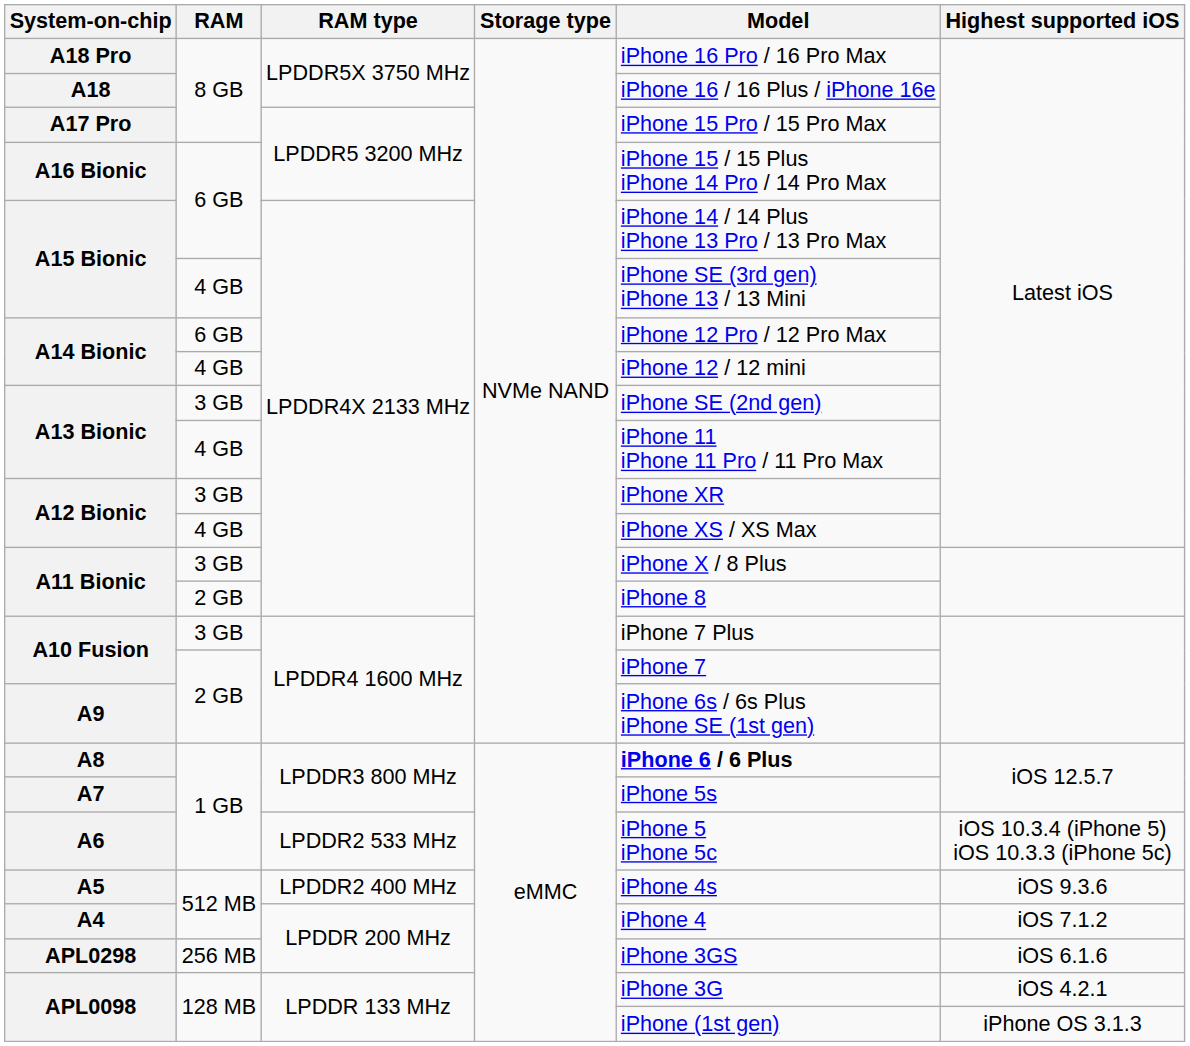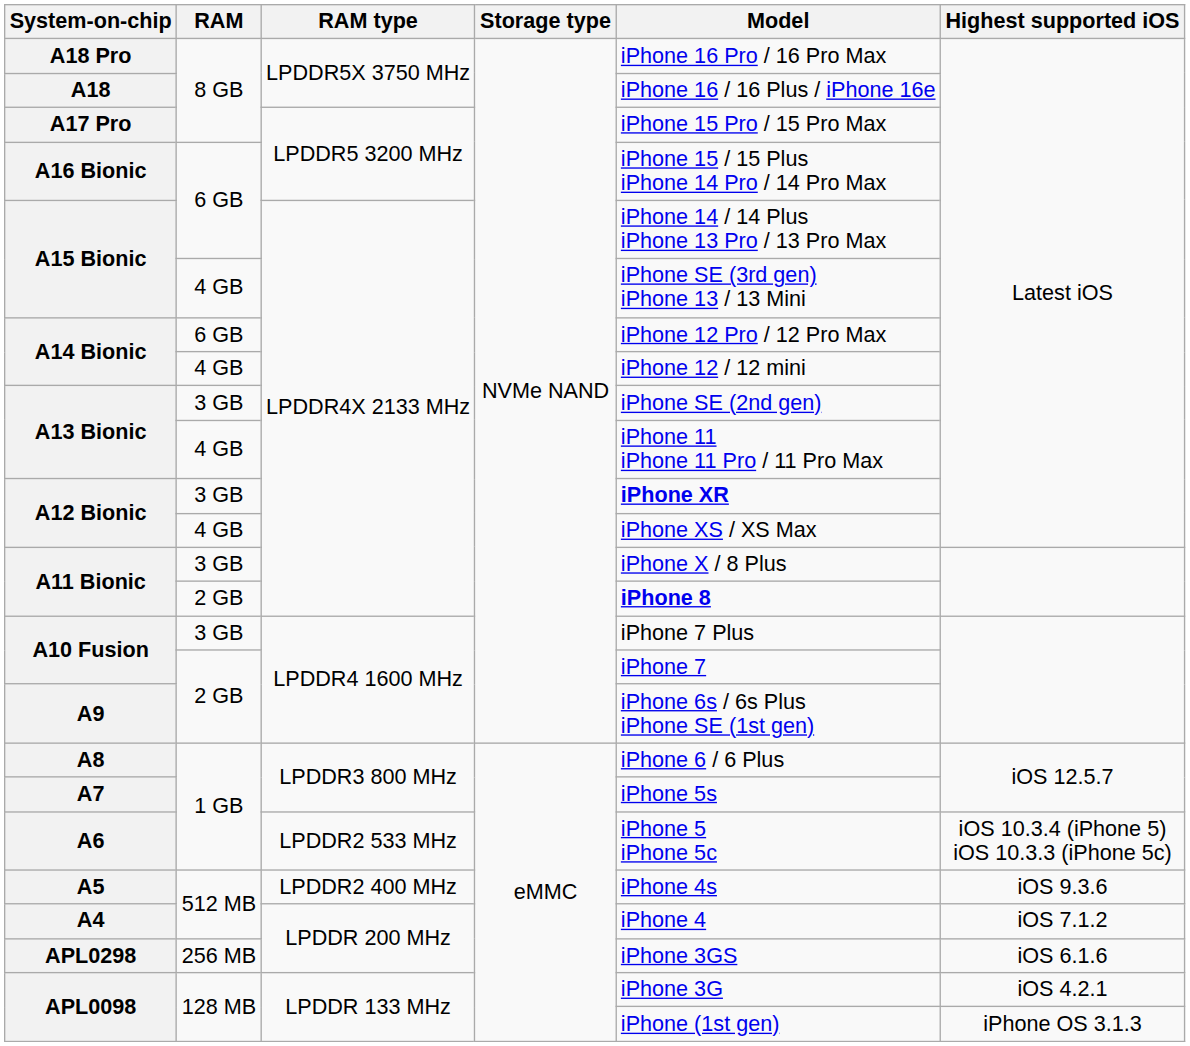A12 Bionic / 3 GB | Model: normal -> bold
A11 Bionic / 2 GB | Model: normal -> bold
A8 | Model: bold -> normal
